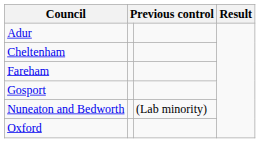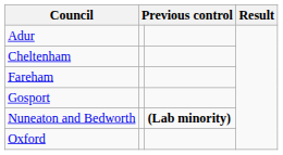Nuneaton and Bedworth | column 3: normal -> bold
